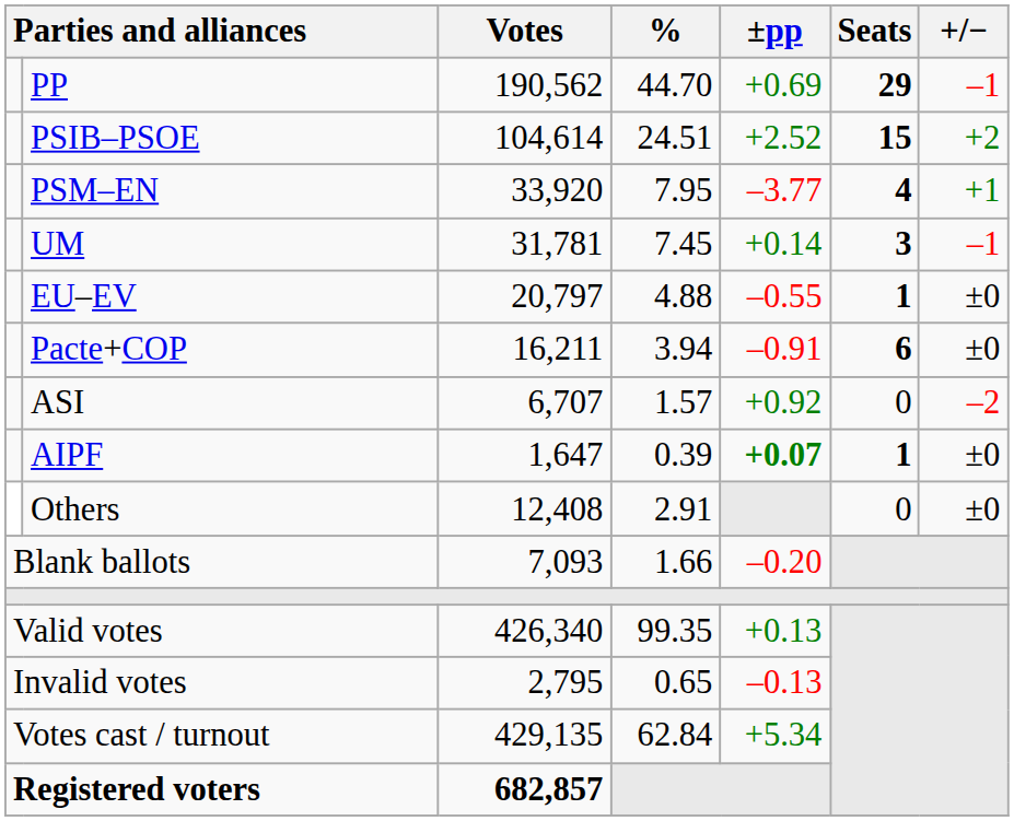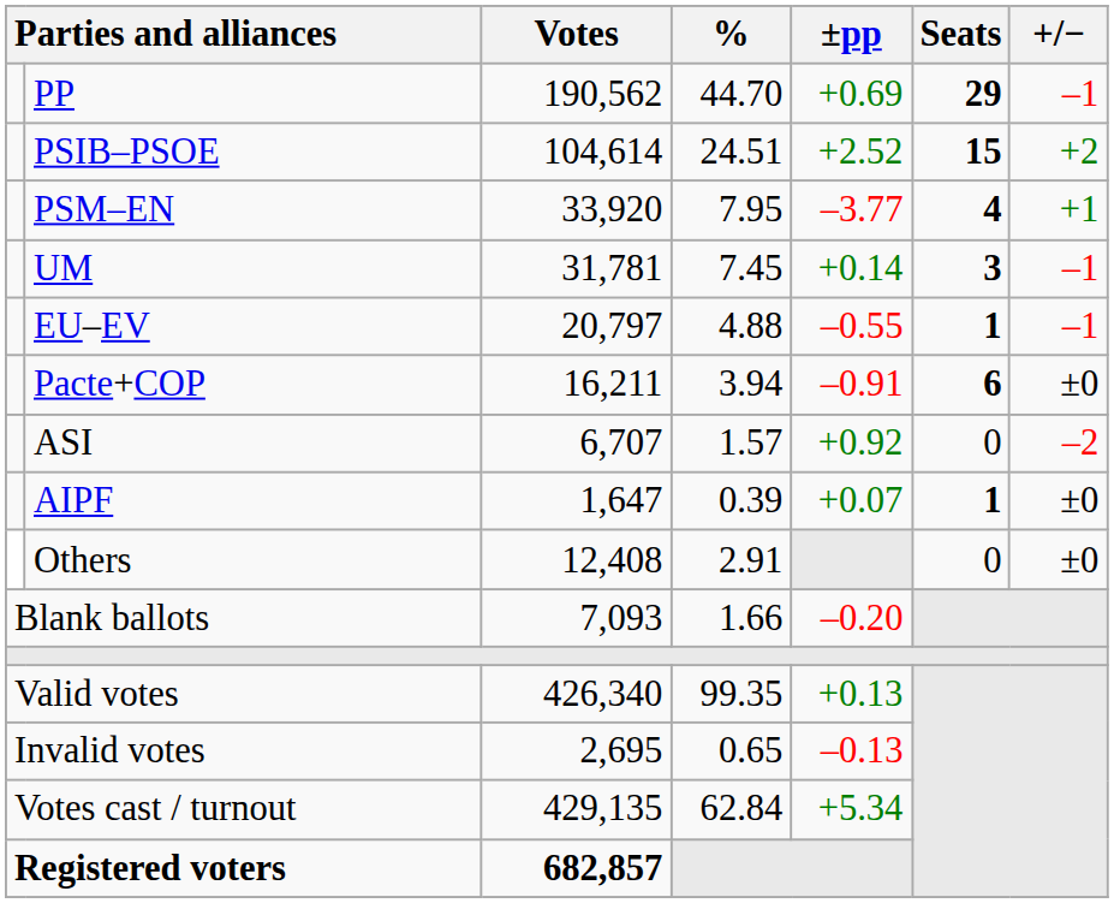EU–EV | +/−: ±0 -> –1
AIPF | ±pp: bold -> normal
Invalid votes | Votes: 2,795 -> 2,695
